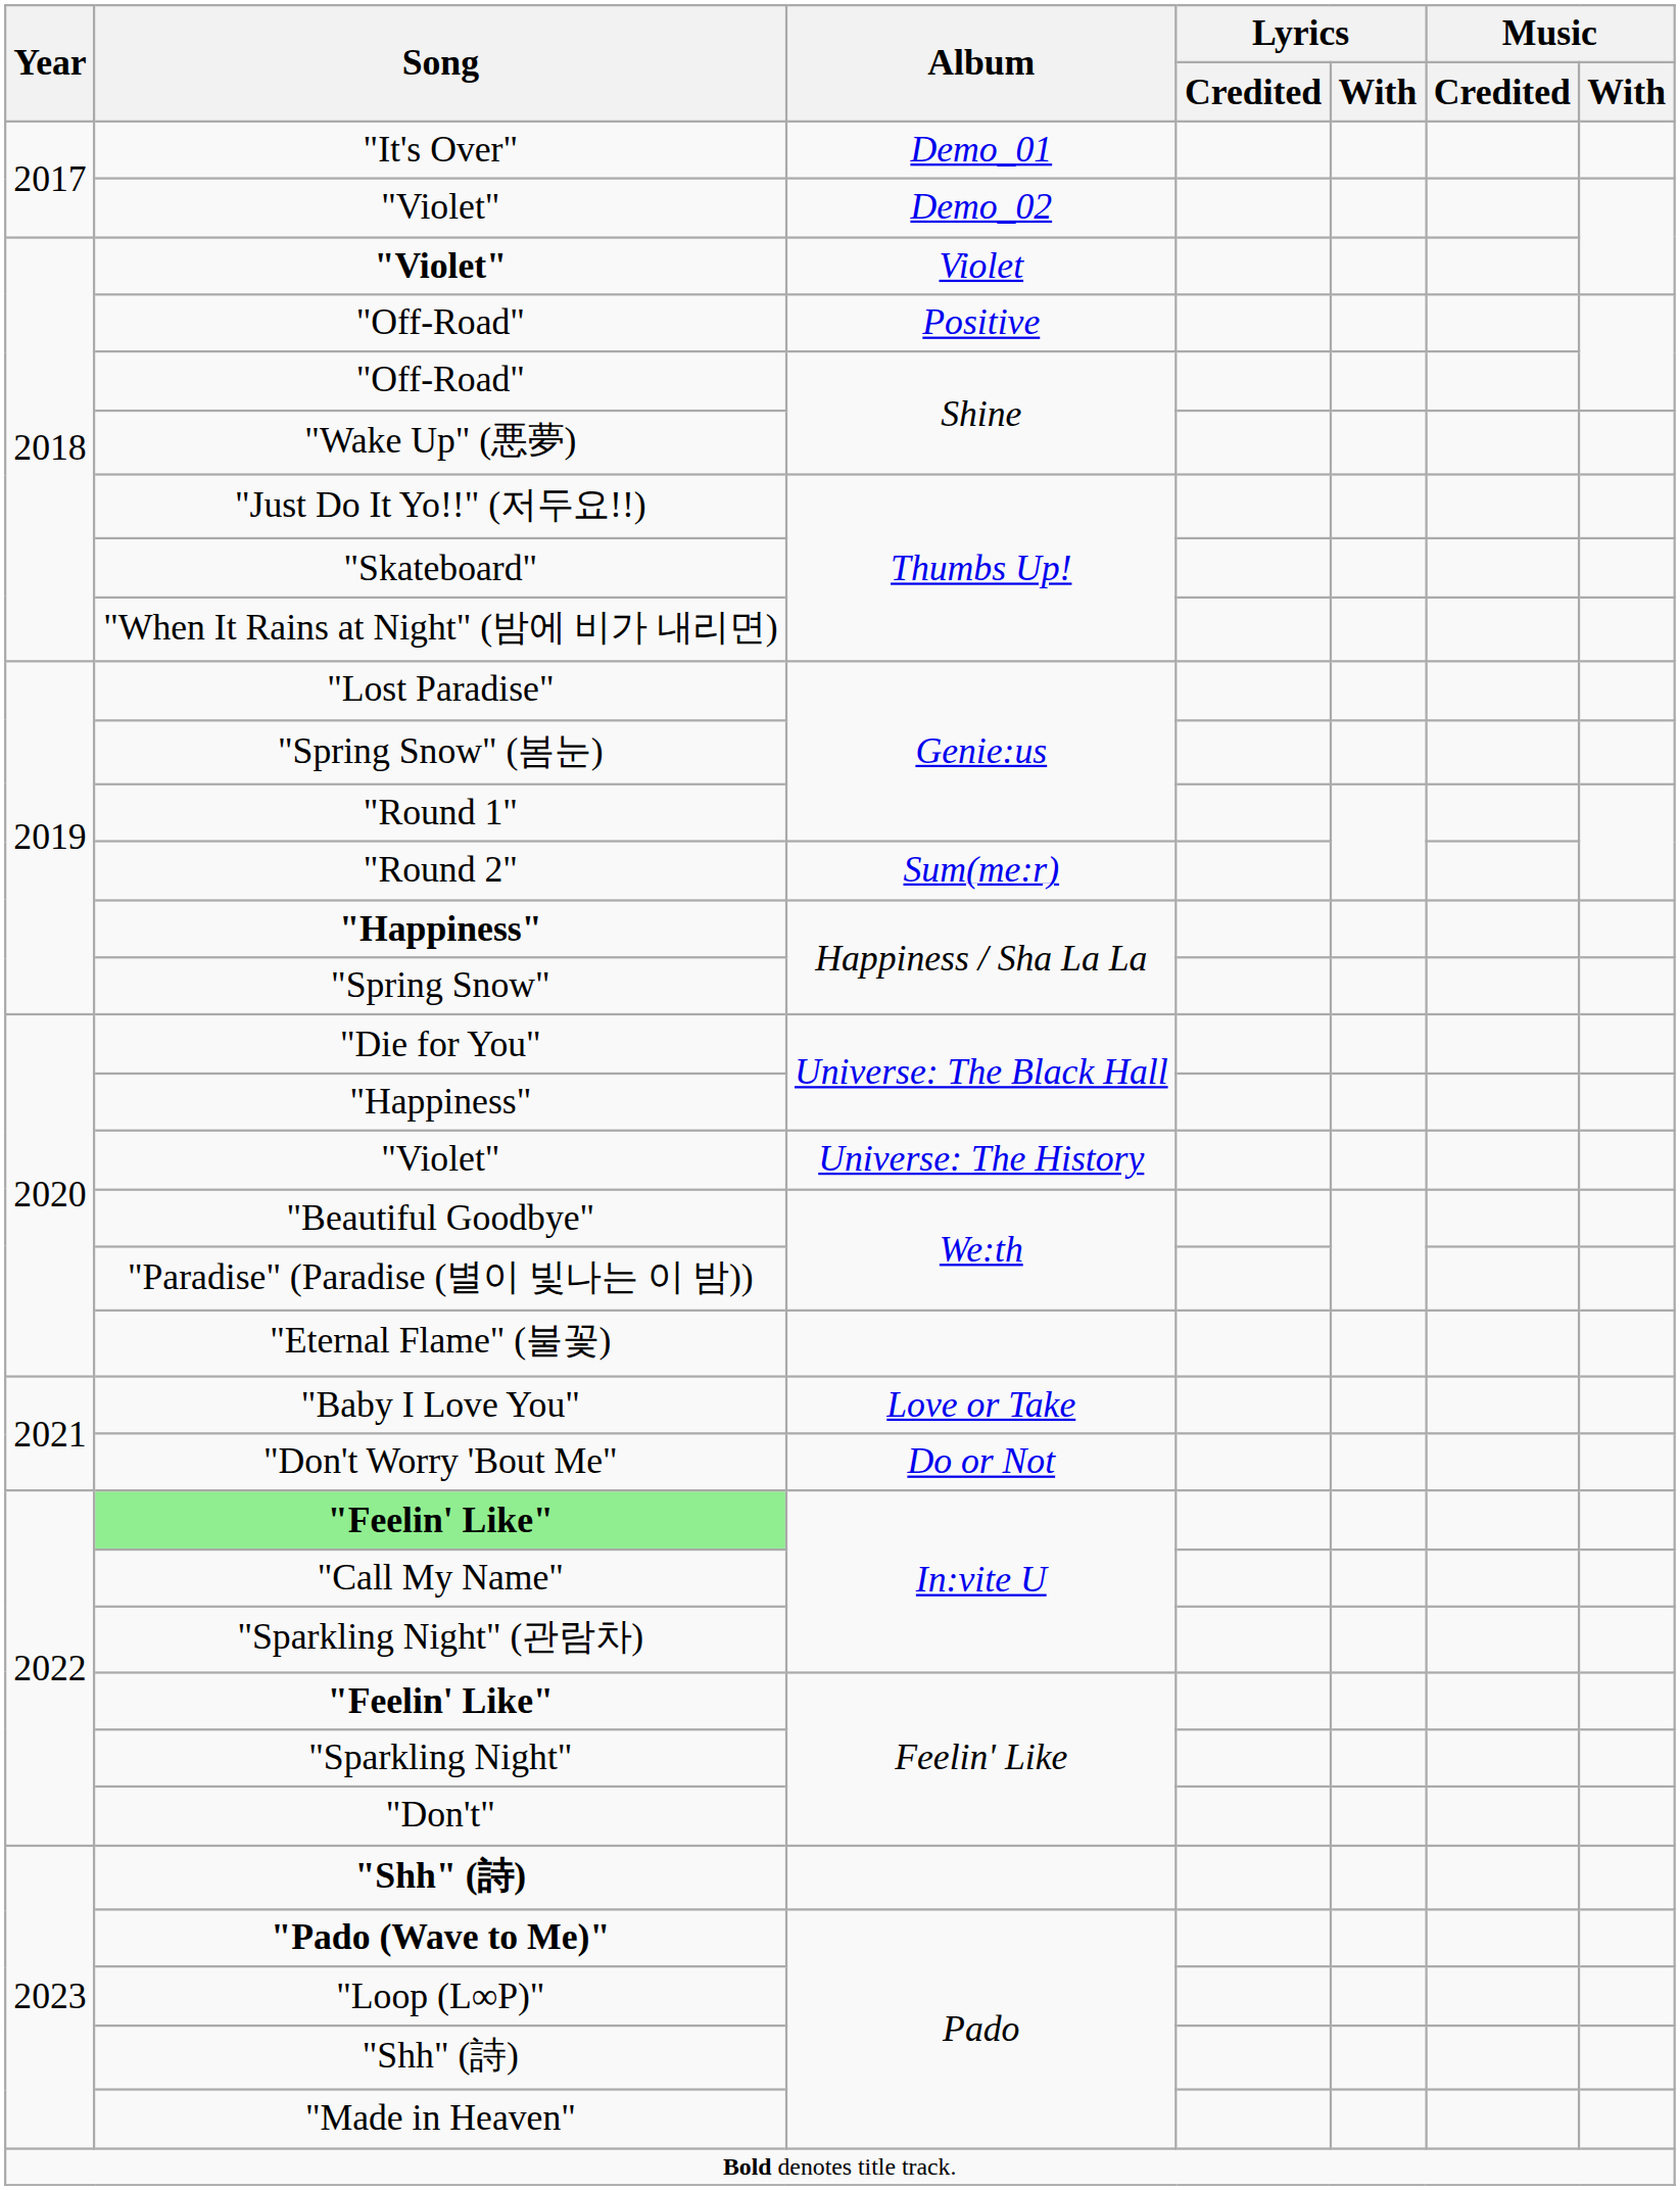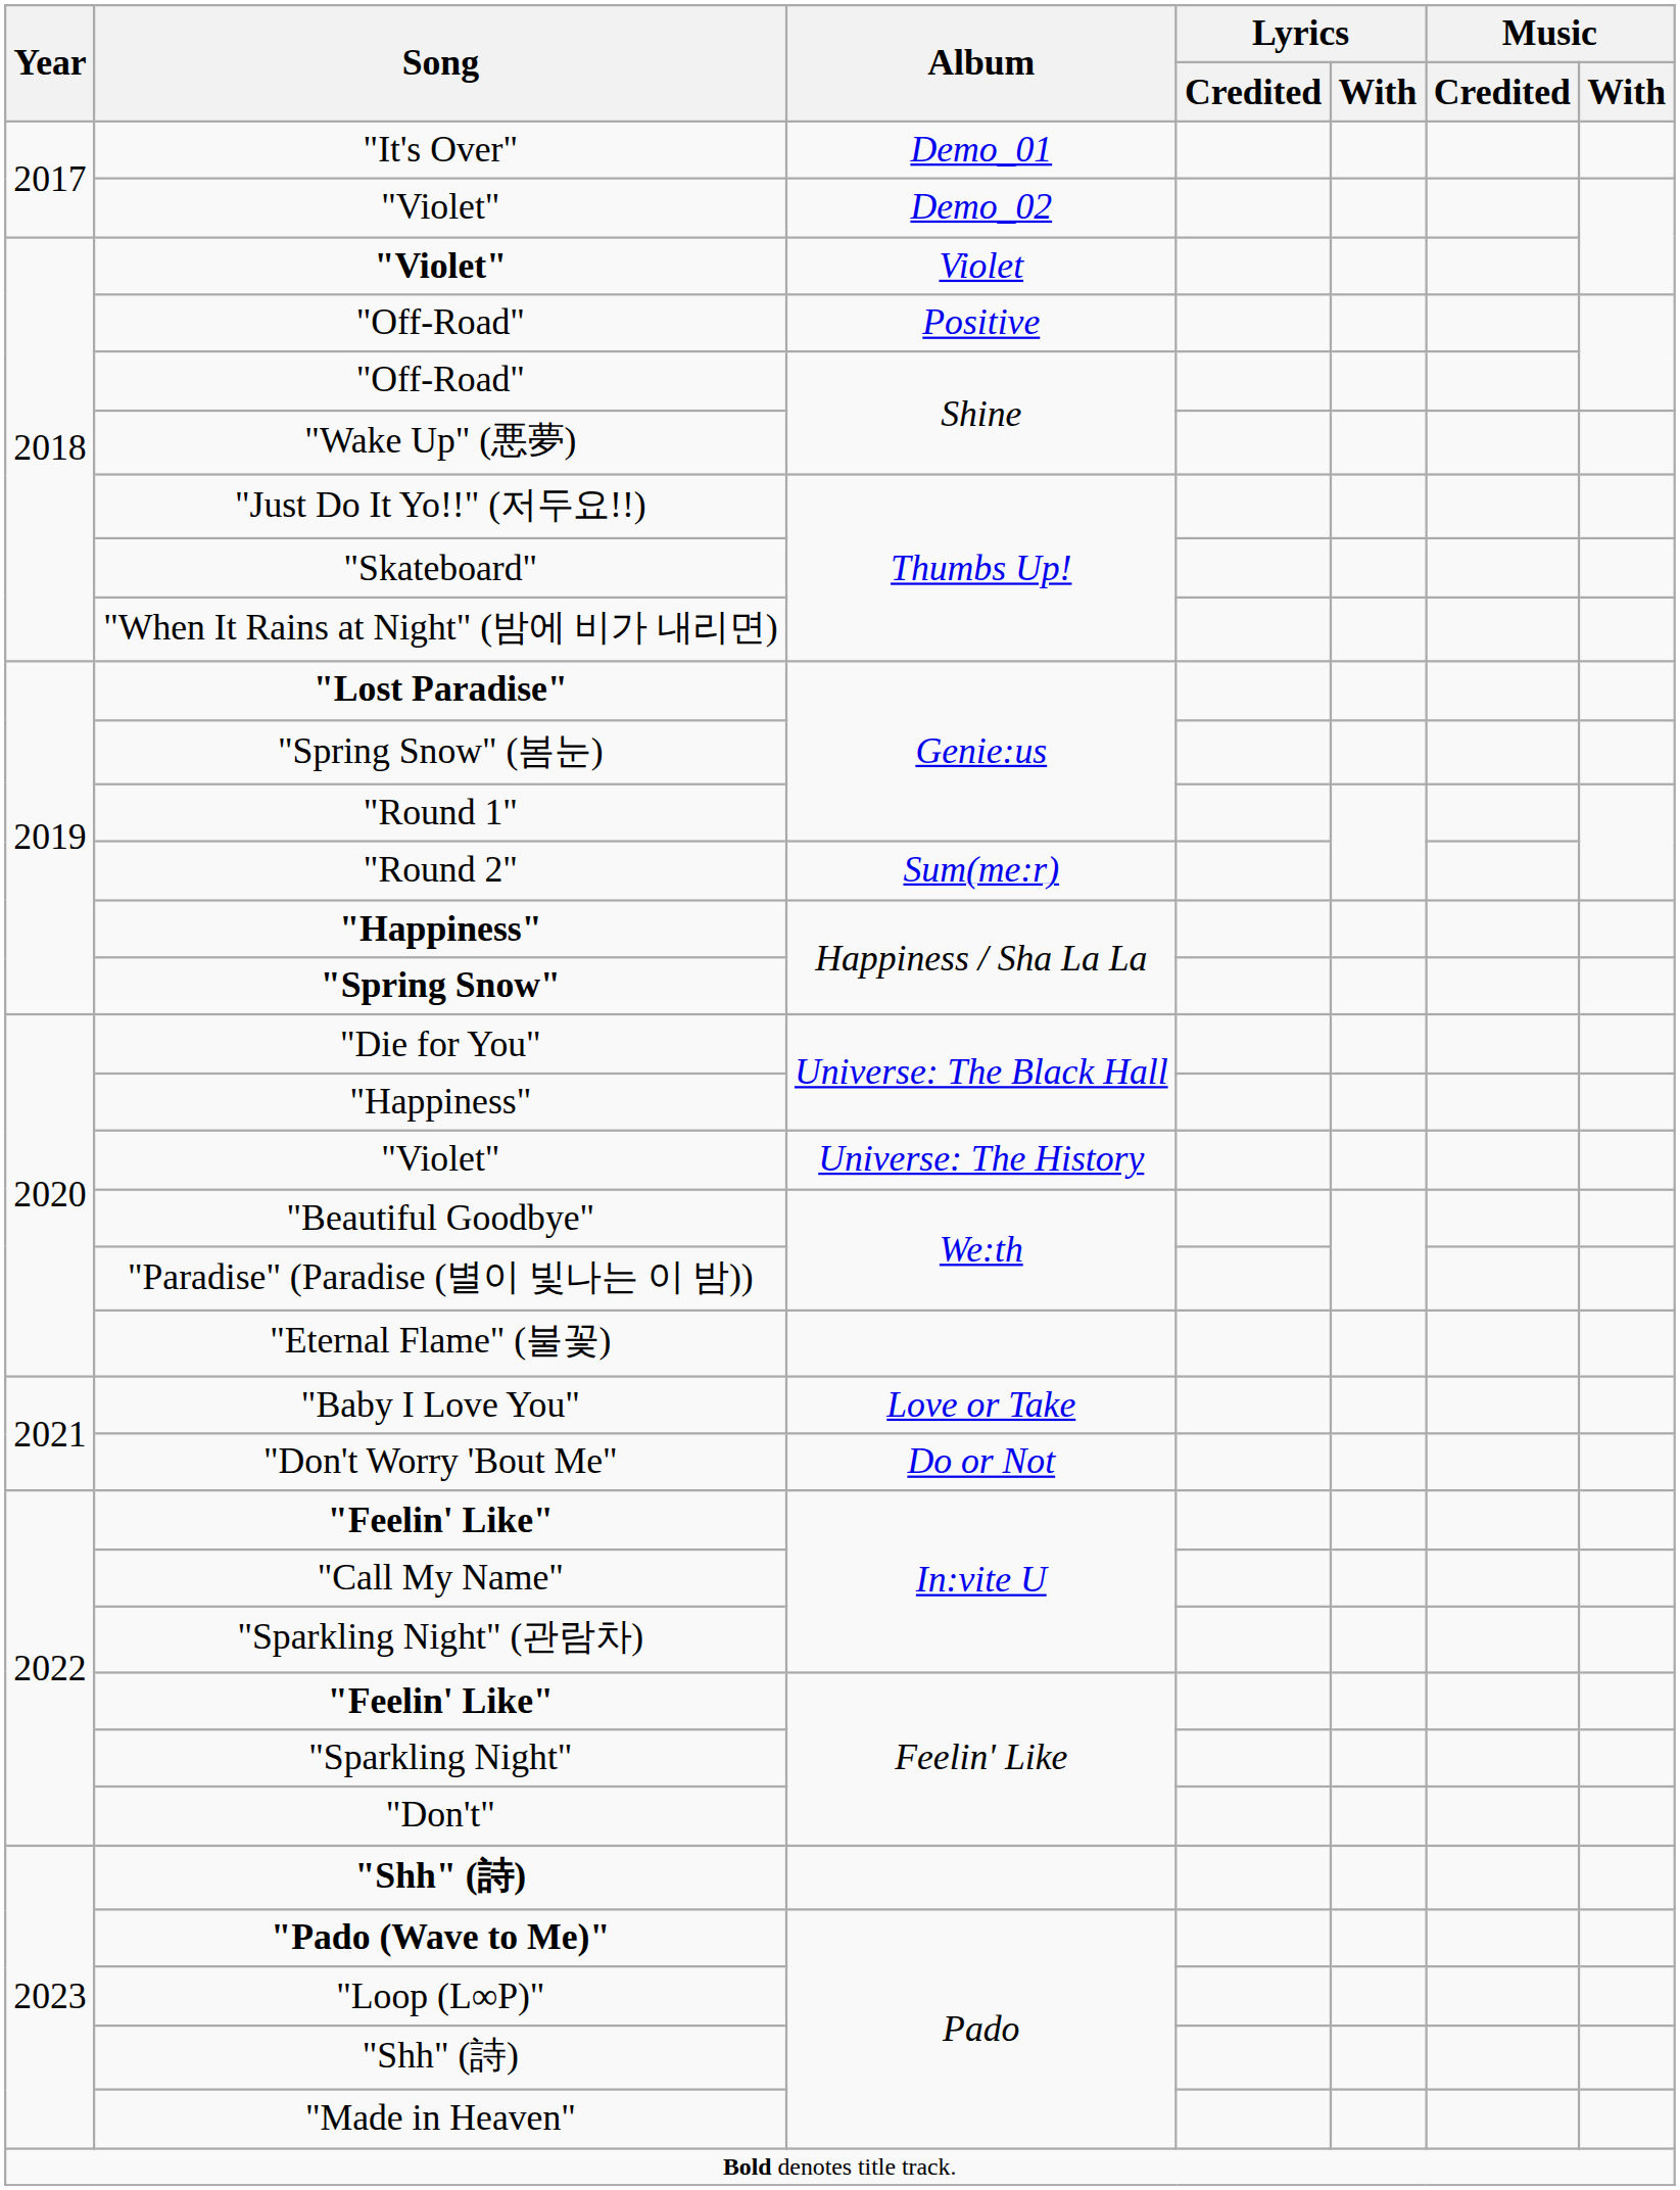"Lost Paradise" | Song: normal -> bold
"Spring Snow" | Song: normal -> bold
"Feelin' Like" / In:vite U | Song: lightgreen background -> no background
